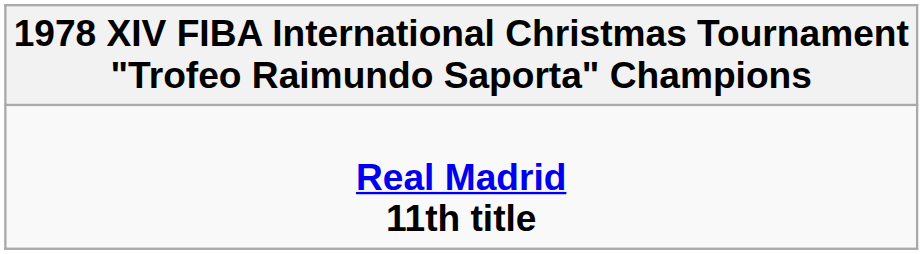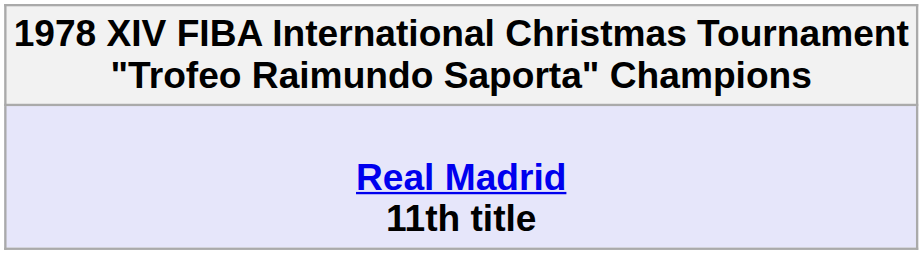row 2 | column 1: no background -> lavender background
